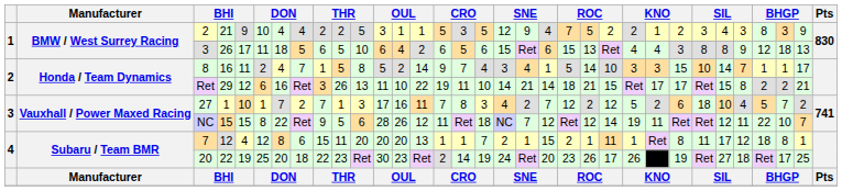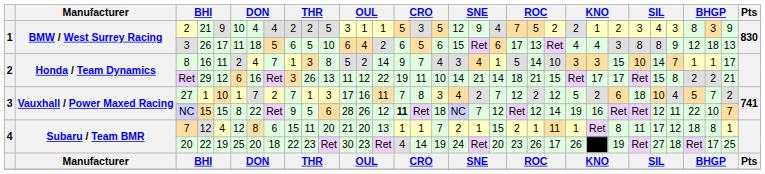row 3 | column 21: 15 -> 17
row 4 | column 10: 5 -> 3
row 5 | column 13: 10 -> 12
row 7 | column 15: normal -> bold
row 7 | column 25: 11 -> 16
row 8 | column 12: 20 -> 21
row 9 | column 15: 2 -> 4
